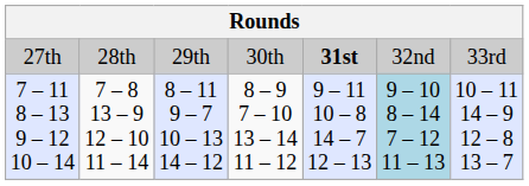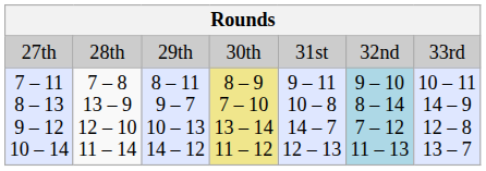27th | column 5: bold -> normal
7 – 11 8 – 13 9 – 12 10 – 14 | column 4: no background -> khaki background
